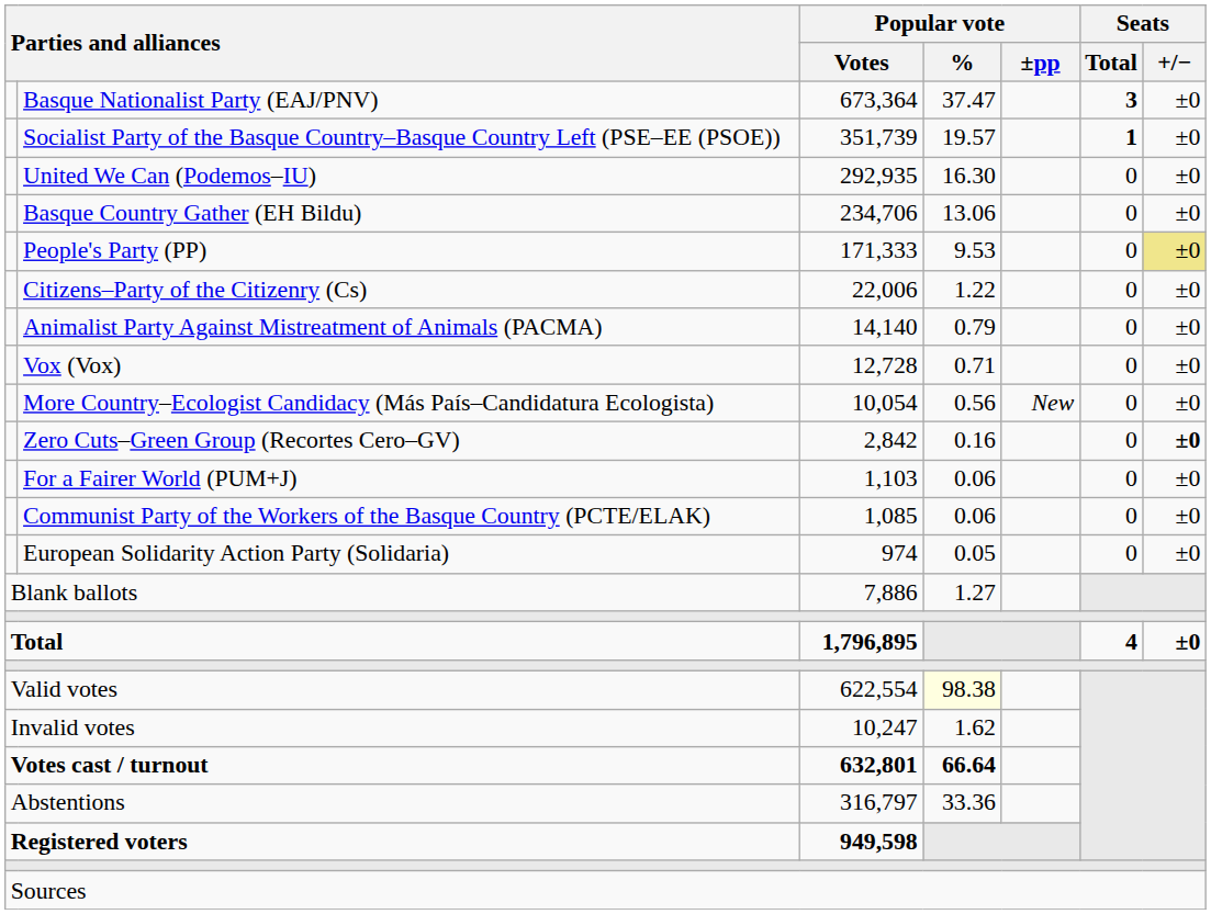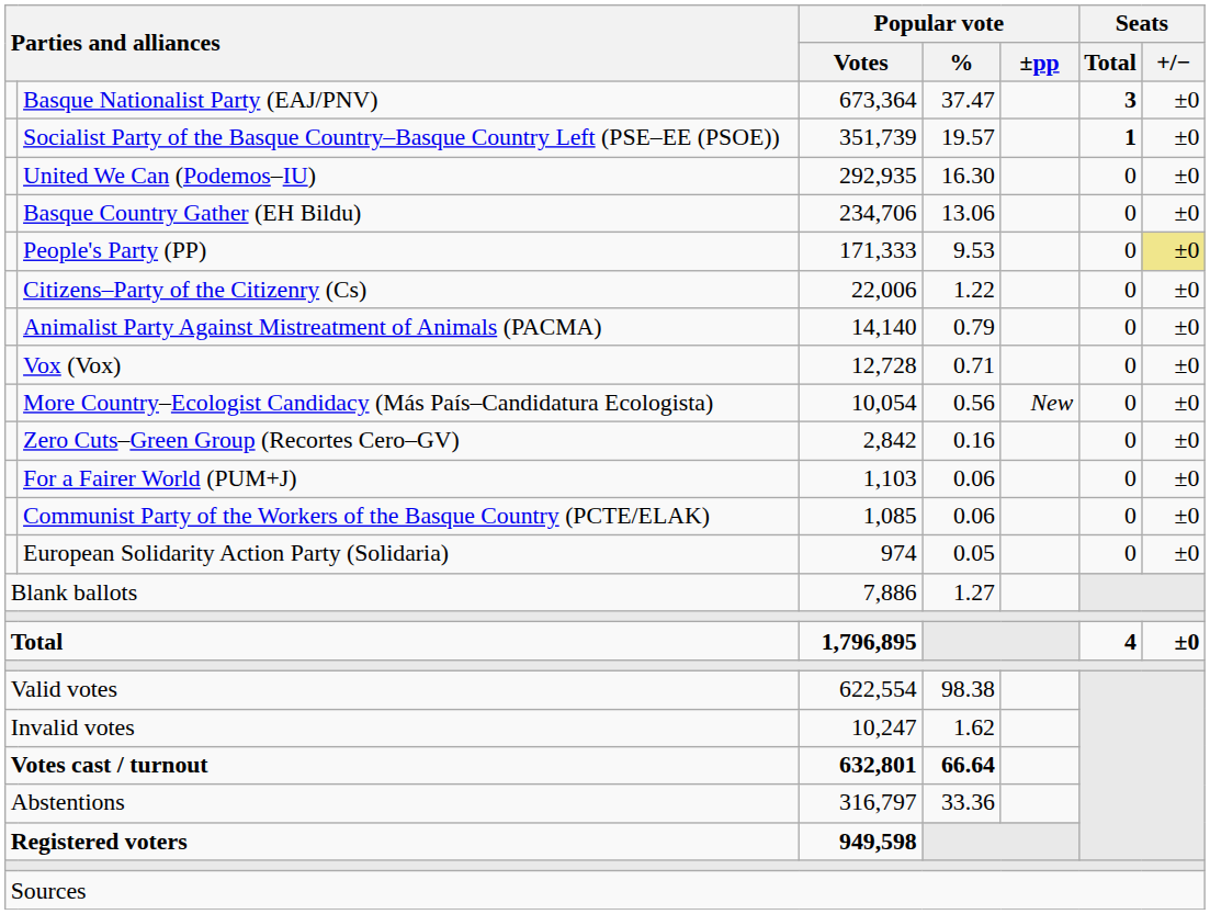Zero Cuts–Green Group (Recortes Cero–GV) | Seats / +/−: bold -> normal
Valid votes | Popular vote / %: lightyellow background -> no background
